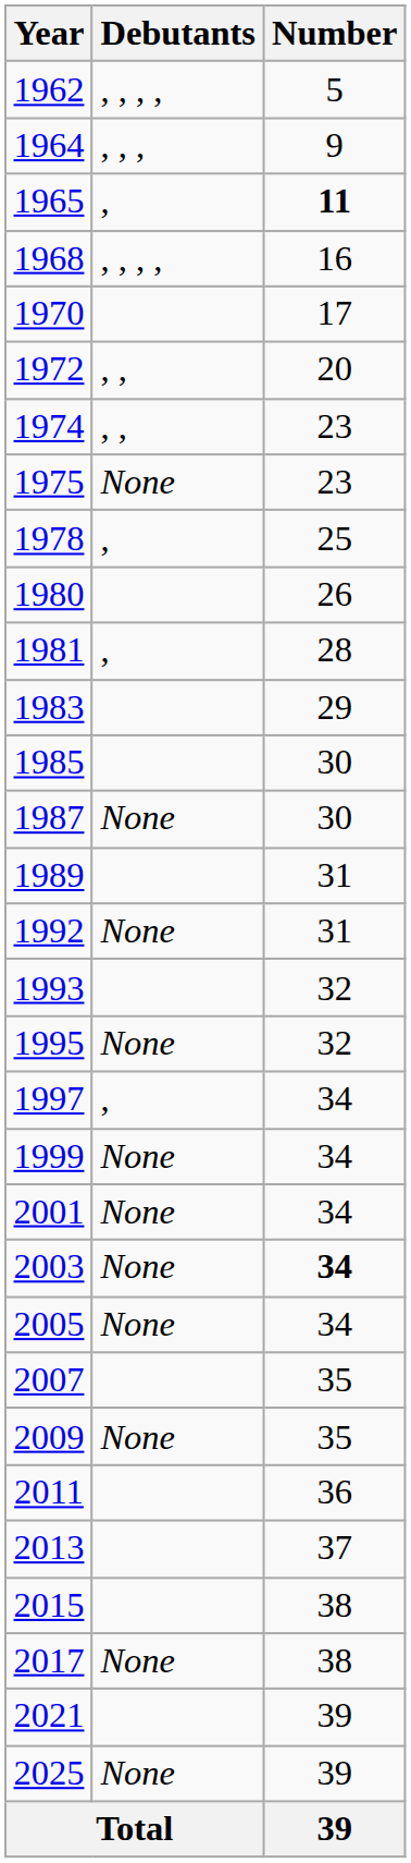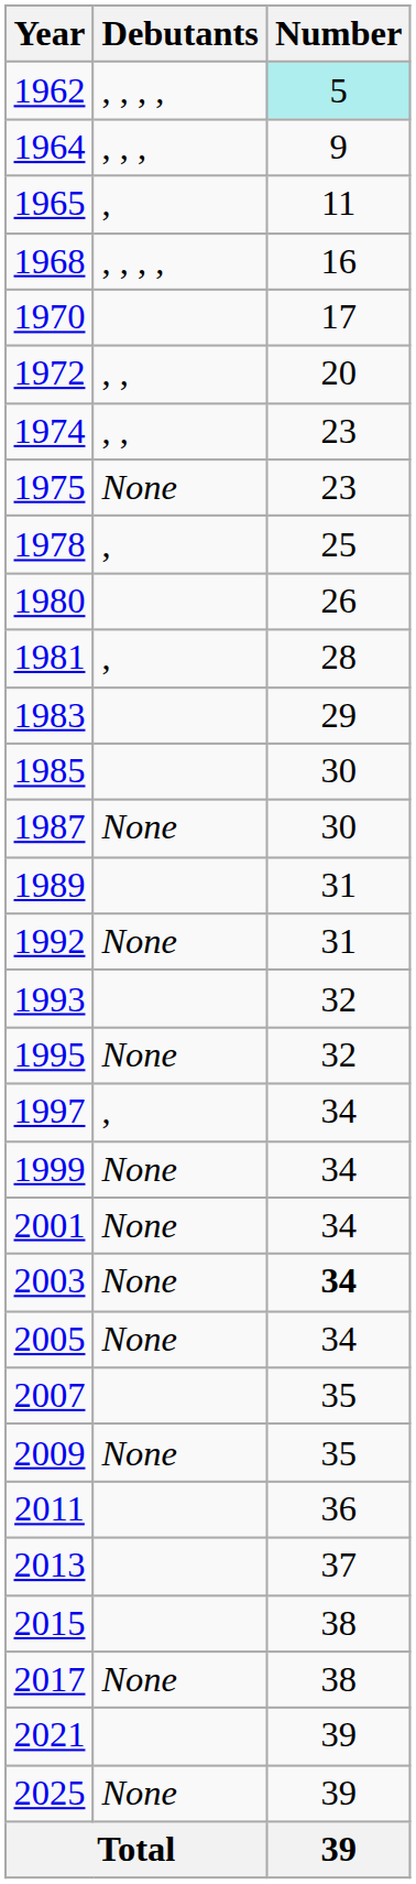1962 | Number: no background -> paleturquoise background
1965 | Number: bold -> normal
